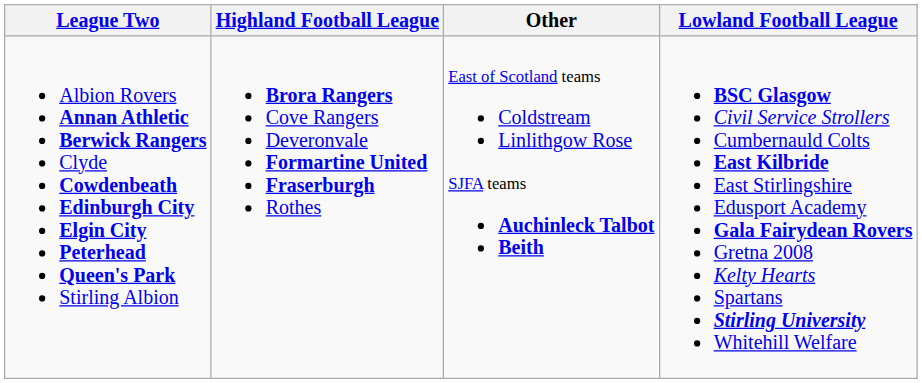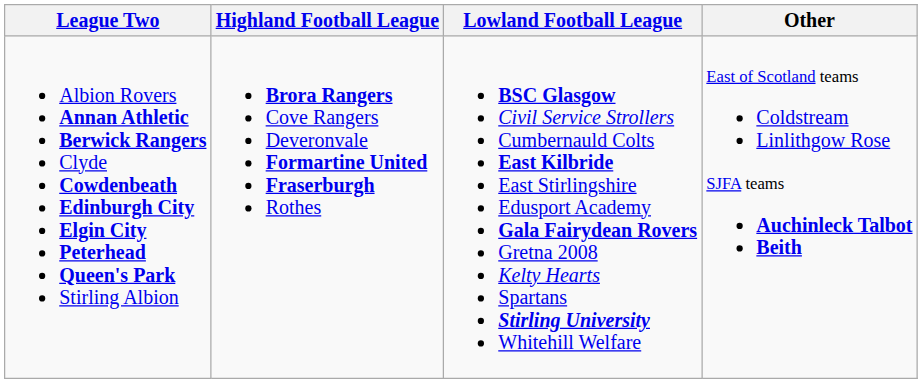columns swapped: Lowland Football League <-> Other
